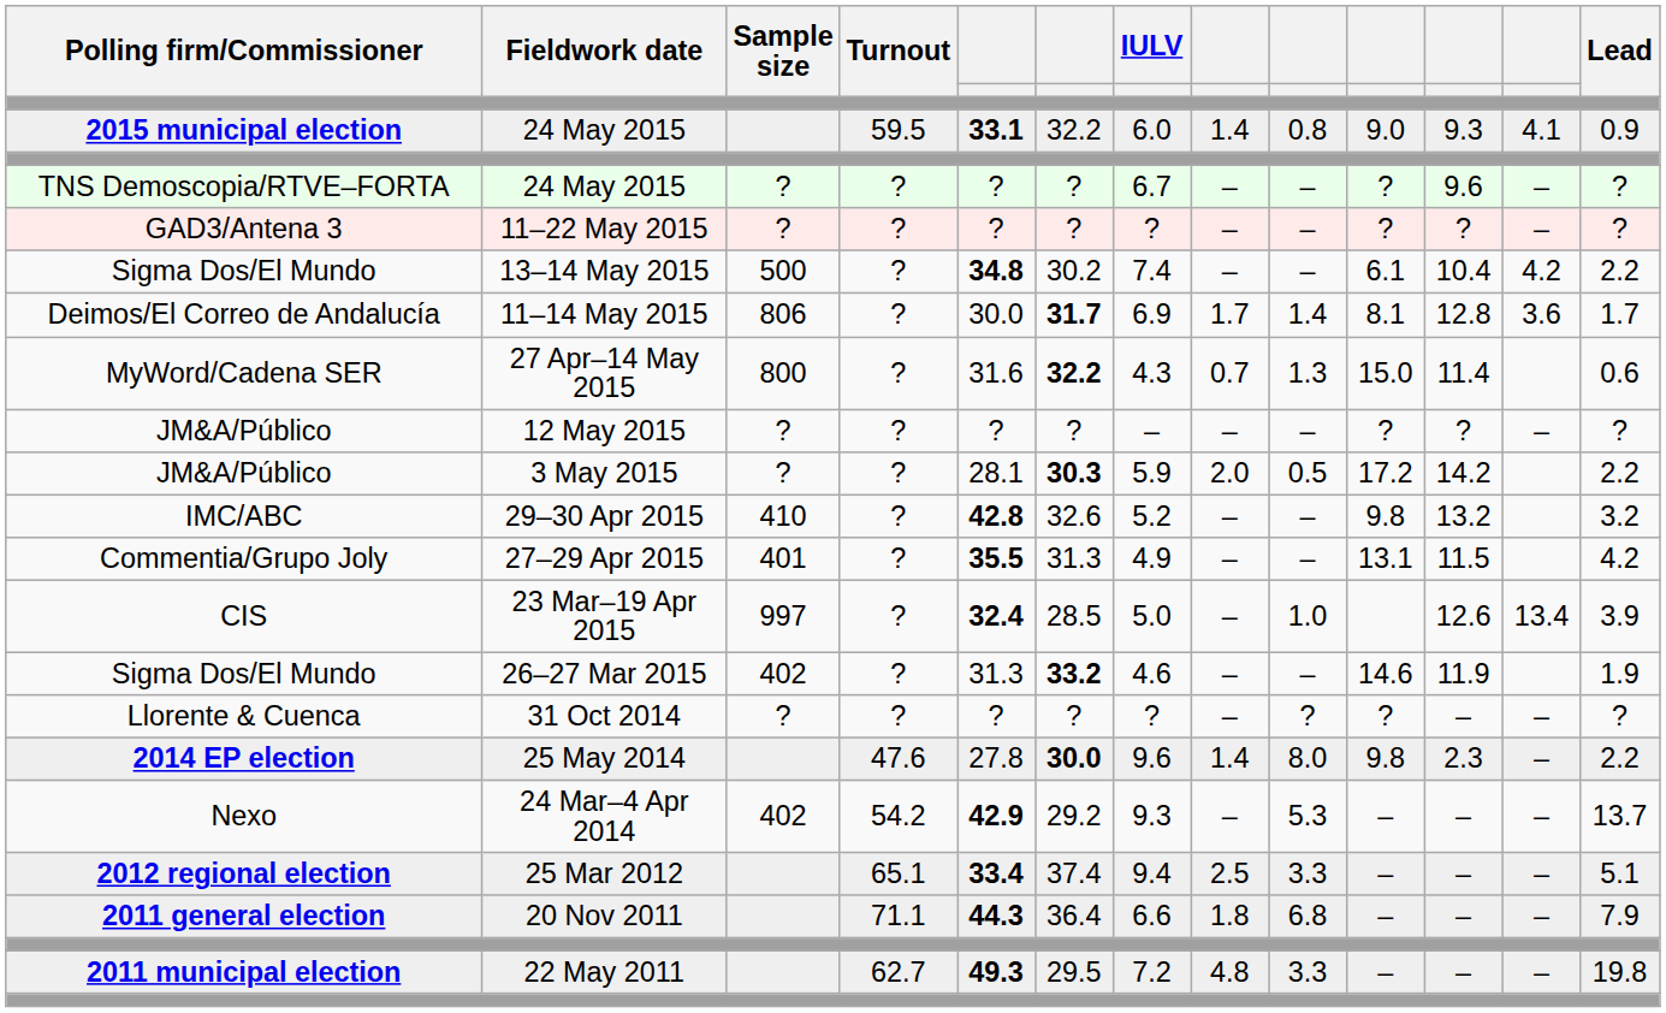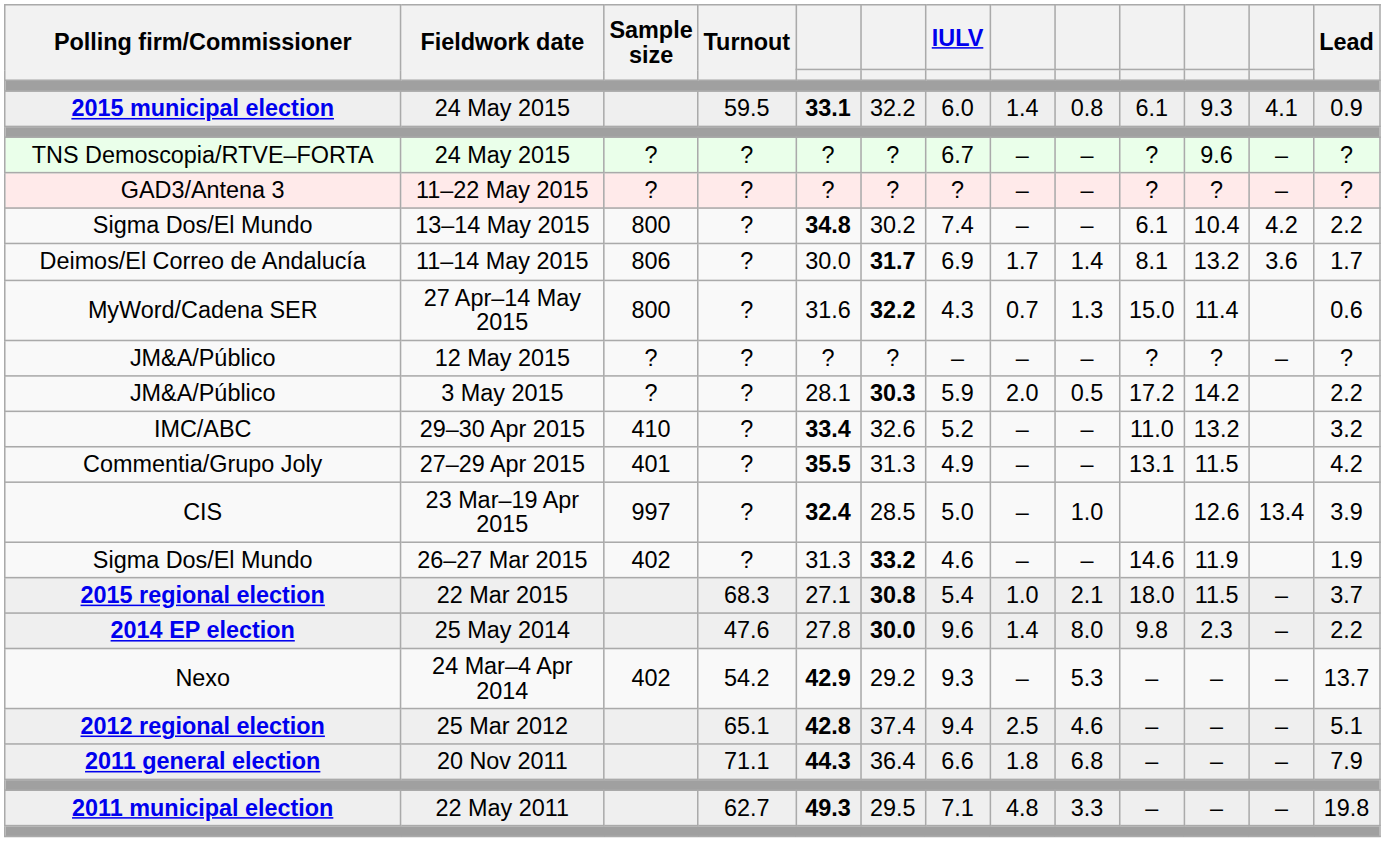2015 municipal election / 24 May 2015 | column 10: 9.0 -> 6.1
13–14 May 2015 | Sample size: 500 -> 800
11–14 May 2015 | column 11: 12.8 -> 13.2
29–30 Apr 2015 | column 5: 42.8 -> 33.4
29–30 Apr 2015 | column 10: 9.8 -> 11.0
+ row: 2015 regional election | 22 Mar 2015 | 68.3 | 27.1 | 30.8 | 5.4 | 1.0 | 2.1 | 18.0 | 11.5 | – | 3.7
- row: Llorente & Cuenca | 31 Oct 2014 | ? | ? | ? | ? | ? | – | ? | ? | – | – | ?
25 Mar 2012 | column 5: 33.4 -> 42.8
25 Mar 2012 | column 9: 3.3 -> 4.6
22 May 2011 | IULV: 7.2 -> 7.1
